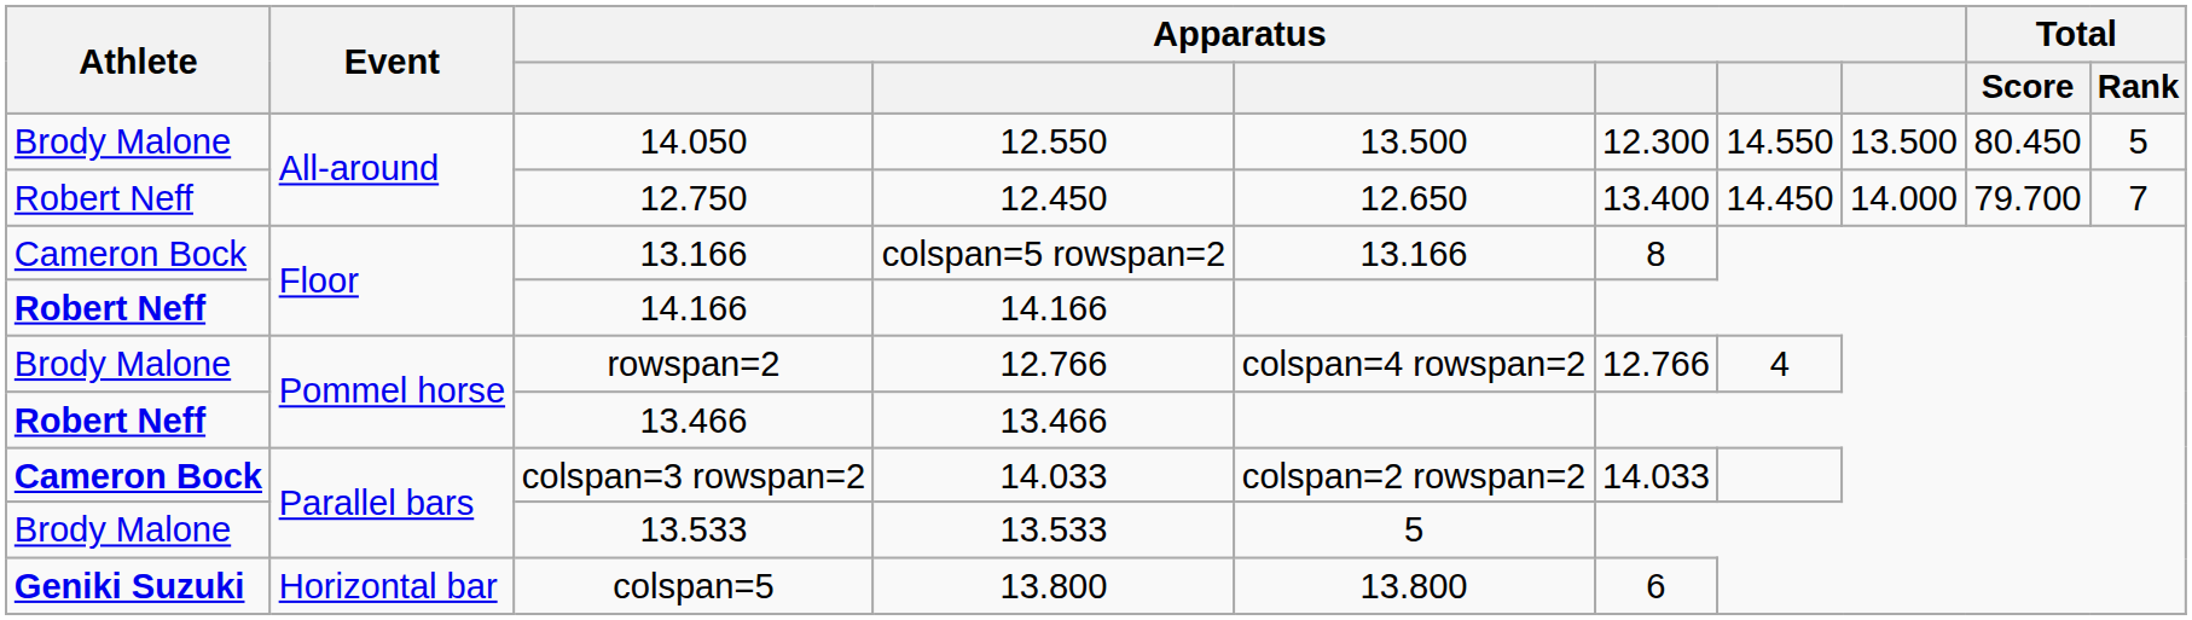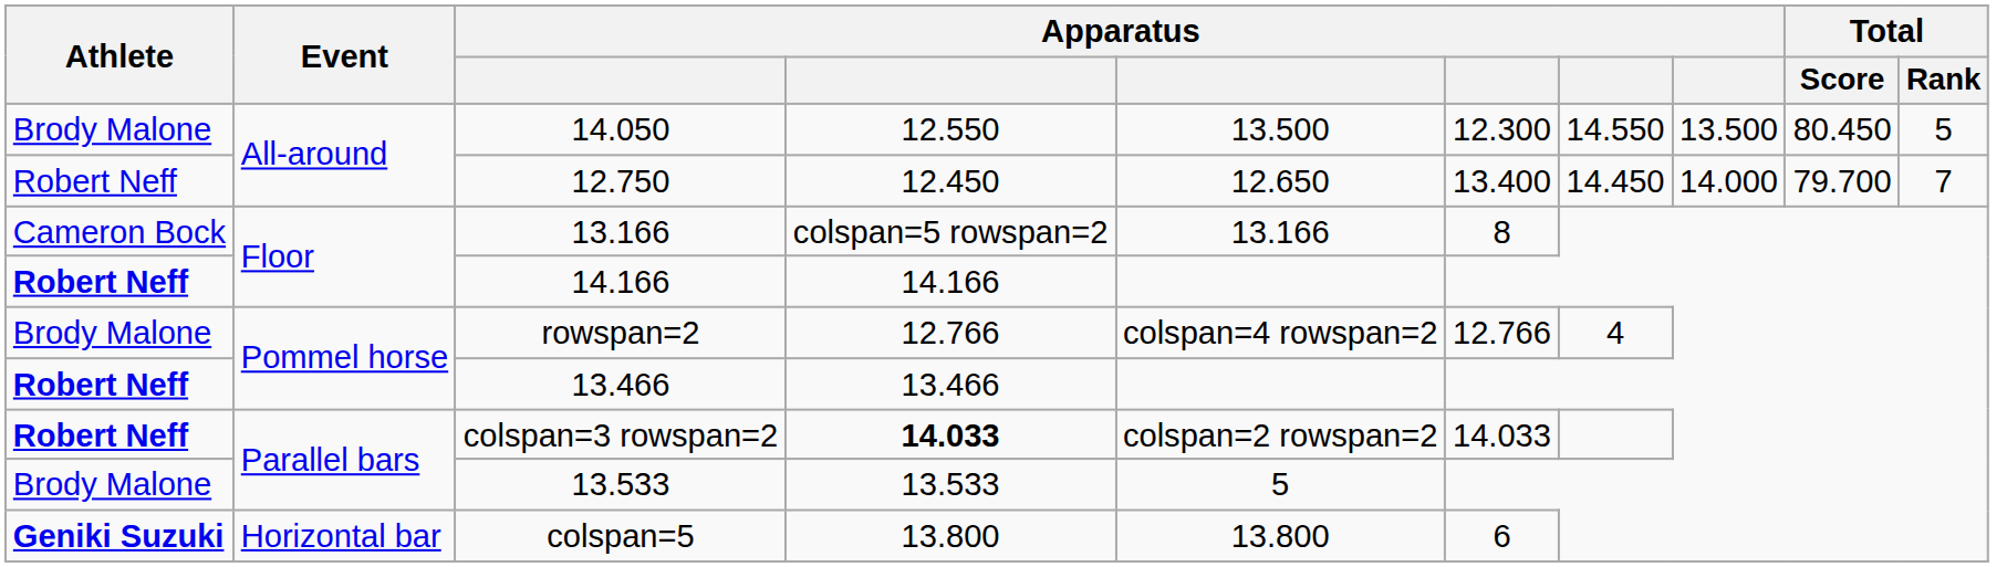colspan=3 rowspan=2 | Athlete: Cameron Bock -> Robert Neff
colspan=3 rowspan=2 | column 4: normal -> bold
